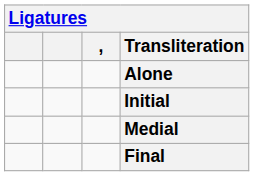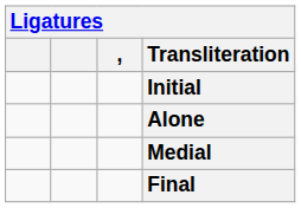rows swapped: Alone <-> Initial
